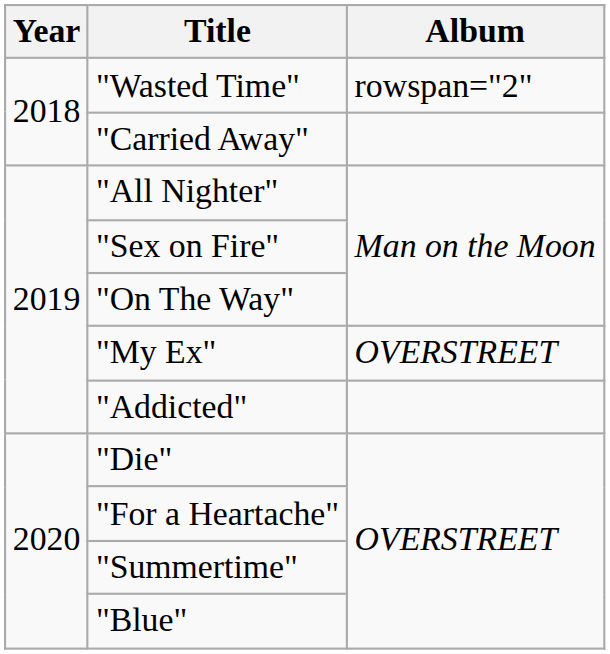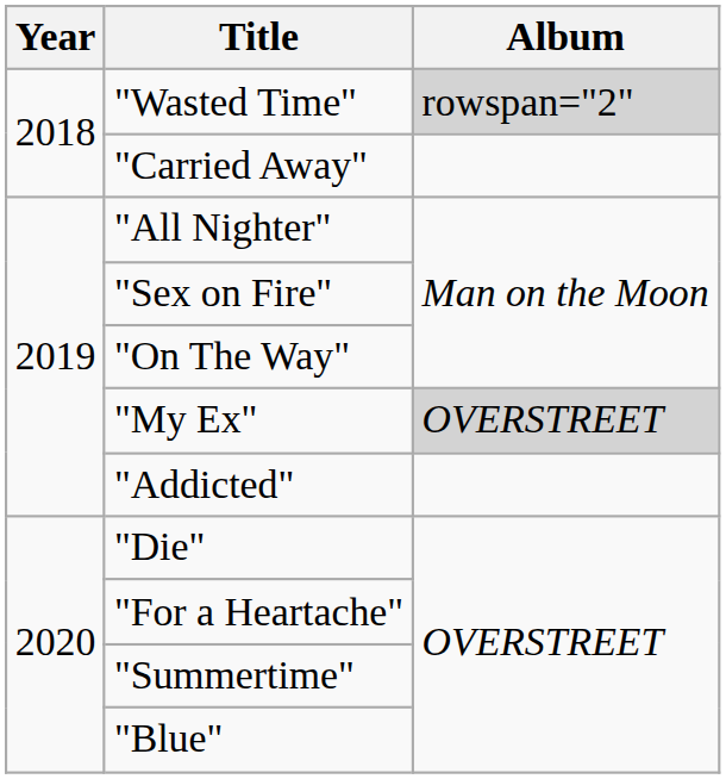"Wasted Time" | Album: no background -> lightgrey background
"My Ex" | Album: no background -> lightgrey background
